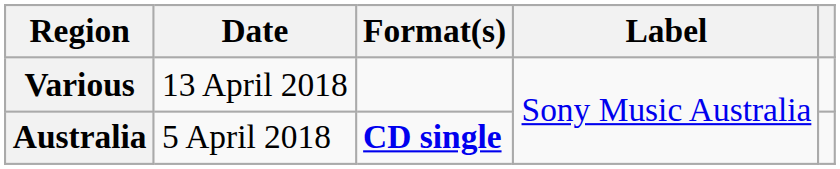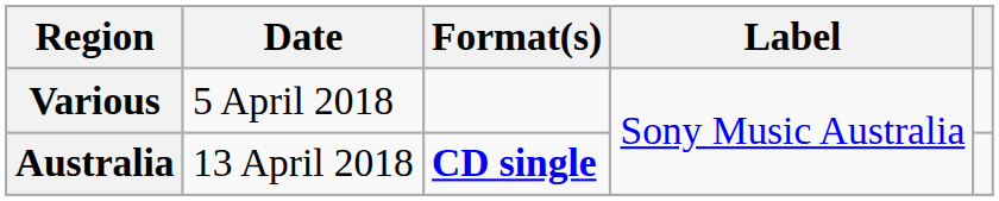Various | Date: 13 April 2018 -> 5 April 2018
Australia | Date: 5 April 2018 -> 13 April 2018
